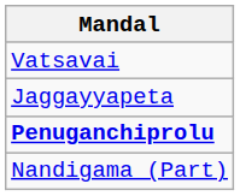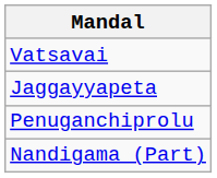row 4 | column 1: bold -> normal
